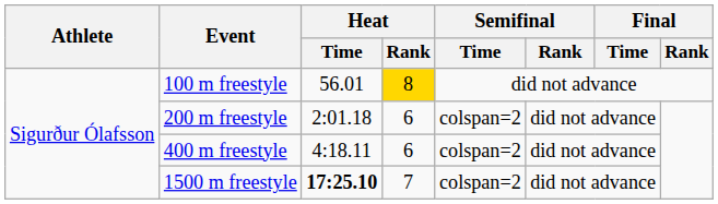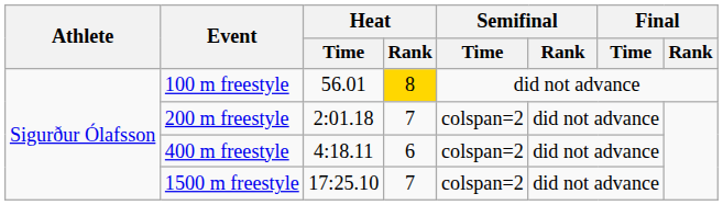200 m freestyle | Heat / Rank: 6 -> 7
1500 m freestyle | Heat / Time: bold -> normal
